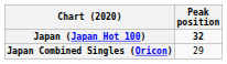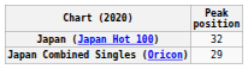Japan (Japan Hot 100) | Peak position: bold -> normal
